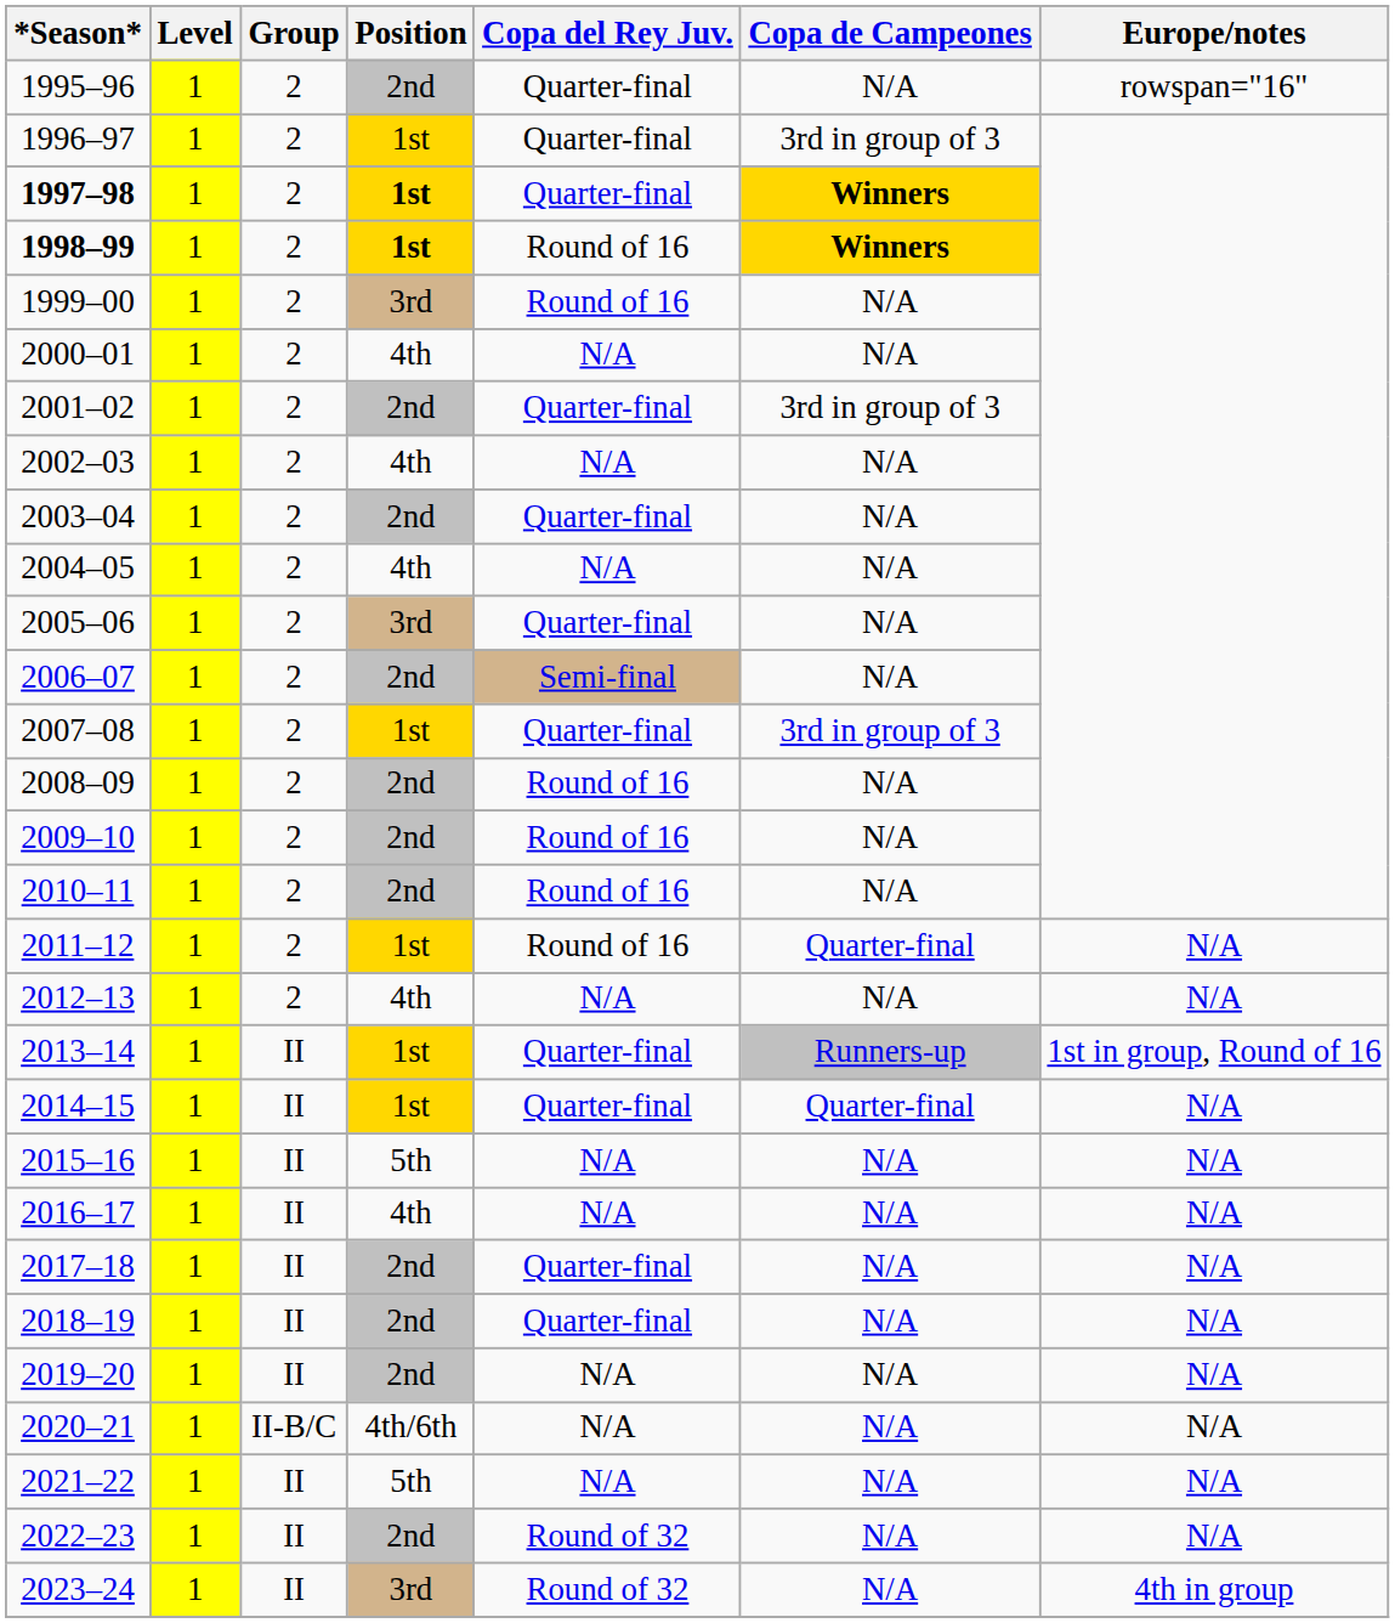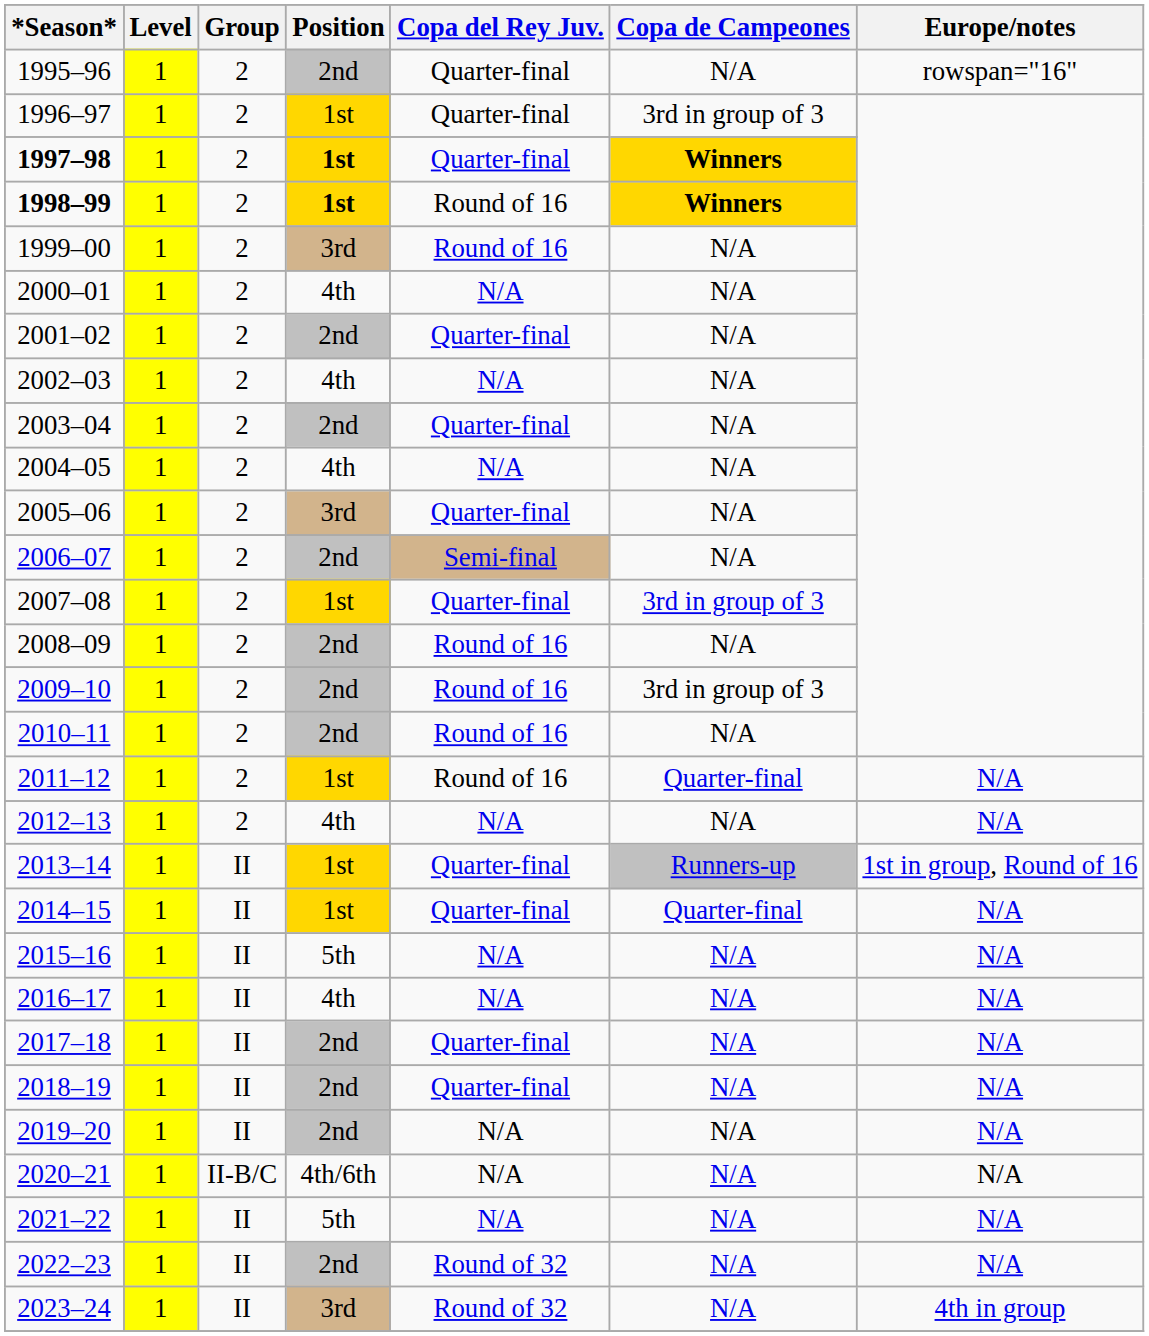2001–02 | Copa de Campeones: 3rd in group of 3 -> N/A
2009–10 | Copa de Campeones: N/A -> 3rd in group of 3
